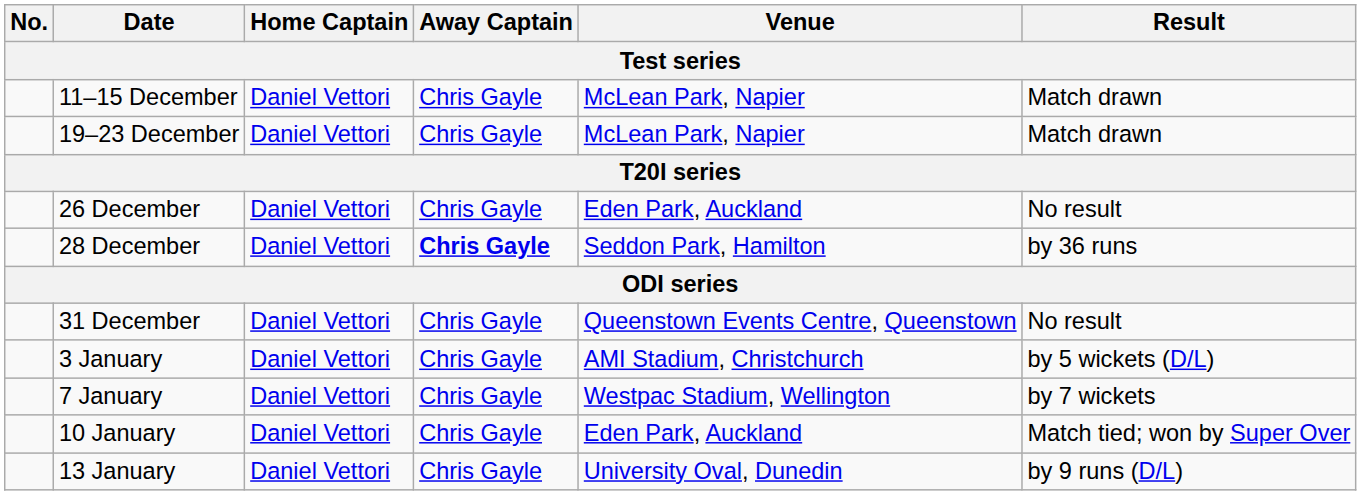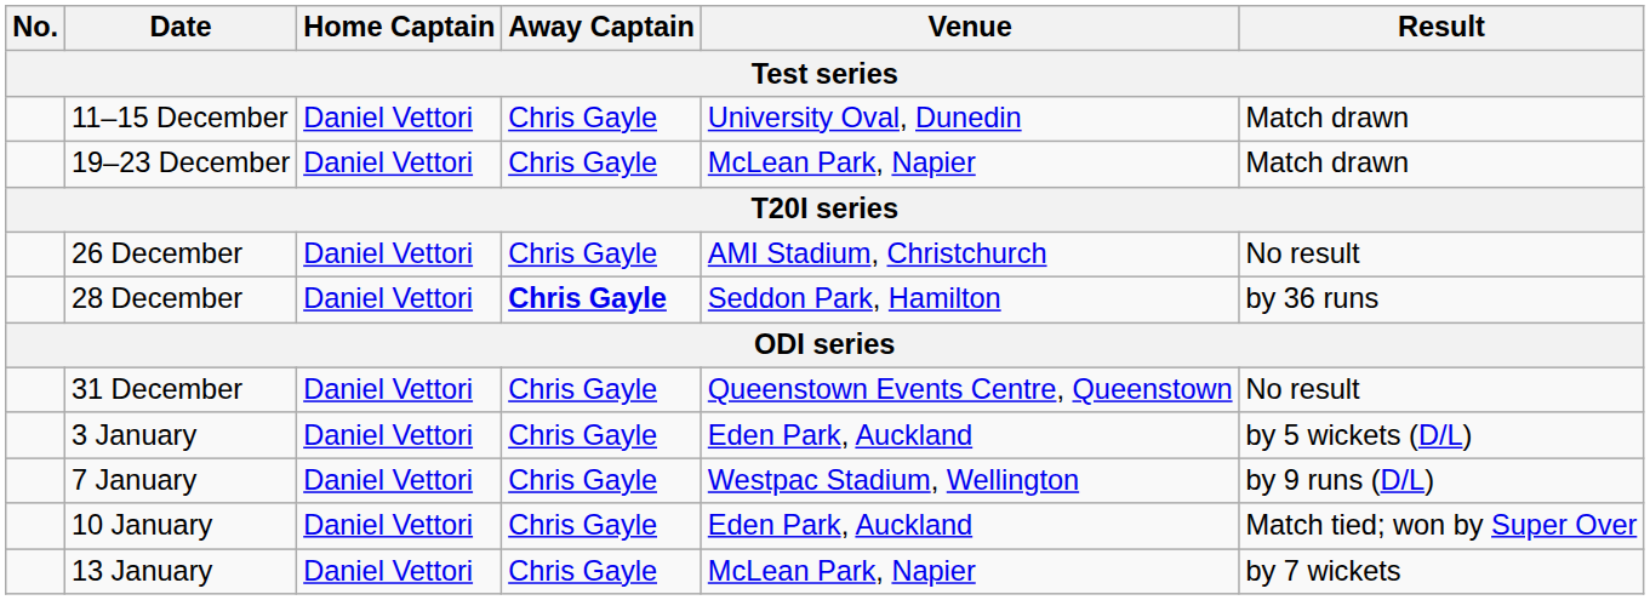11–15 December | Venue: McLean Park, Napier -> University Oval, Dunedin
26 December | Venue: Eden Park, Auckland -> AMI Stadium, Christchurch
3 January | Venue: AMI Stadium, Christchurch -> Eden Park, Auckland
7 January | Result: by 7 wickets -> by 9 runs (D/L)
13 January | Venue: University Oval, Dunedin -> McLean Park, Napier
13 January | Result: by 9 runs (D/L) -> by 7 wickets
